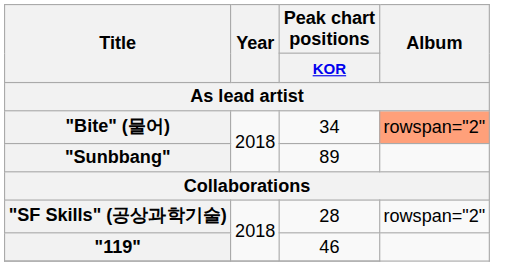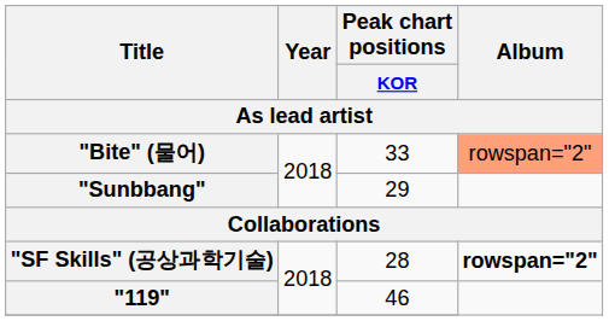"Bite" (물어) | Peak chart positions / KOR: 34 -> 33
"Sunbbang" | Peak chart positions / KOR: 89 -> 29
"SF Skills" (공상과학기술) | Album: normal -> bold
